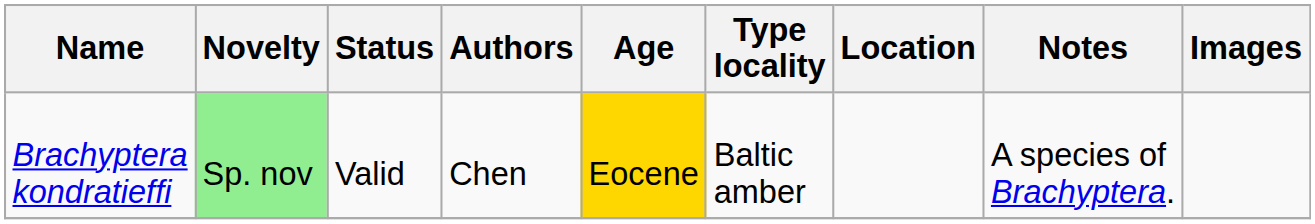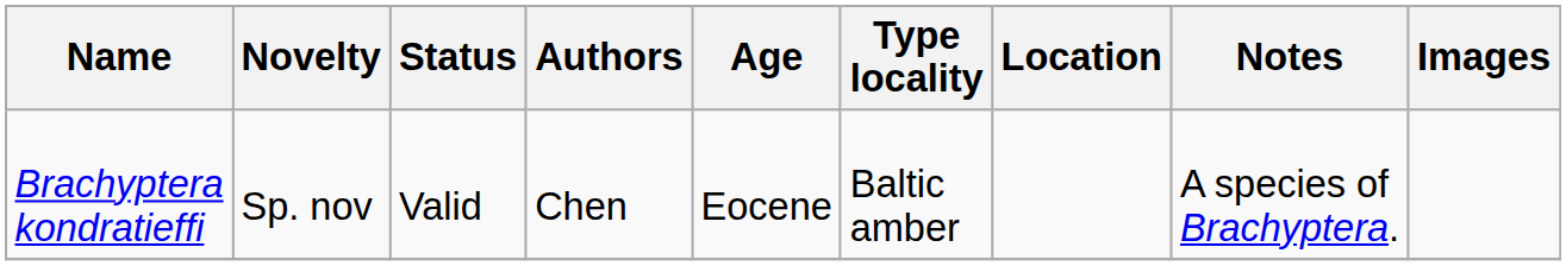Brachyptera kondratieffi | Novelty: lightgreen background -> no background
Brachyptera kondratieffi | Age: gold background -> no background
